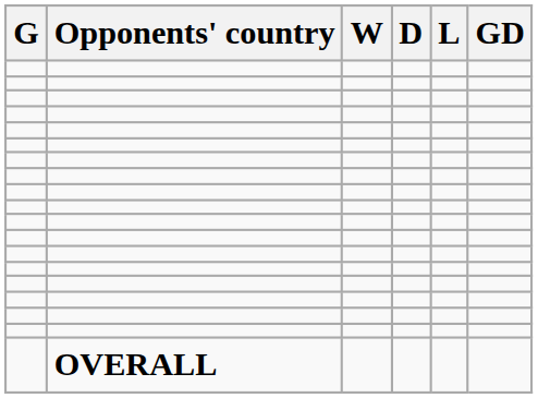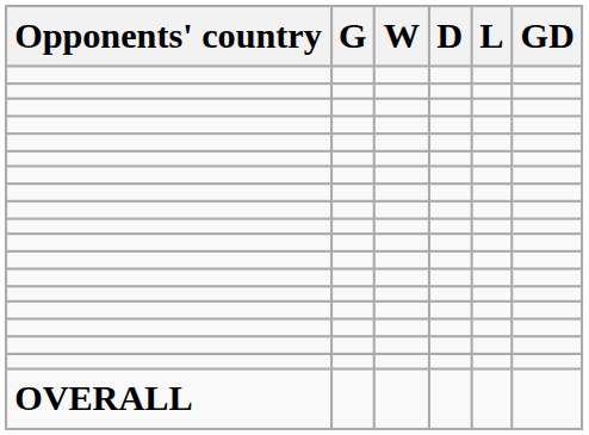columns swapped: Opponents' country <-> G
